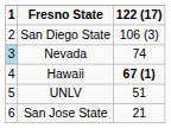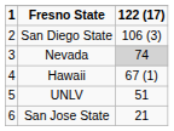Nevada | 1: lightblue background -> no background
Nevada | 122 (17): no background -> lightgrey background
Hawaii | 122 (17): bold -> normal
